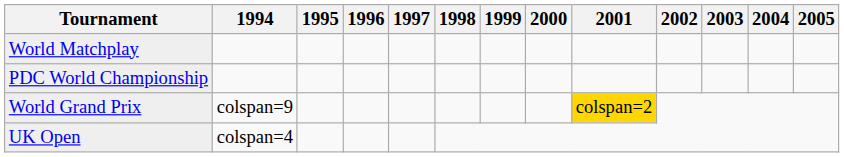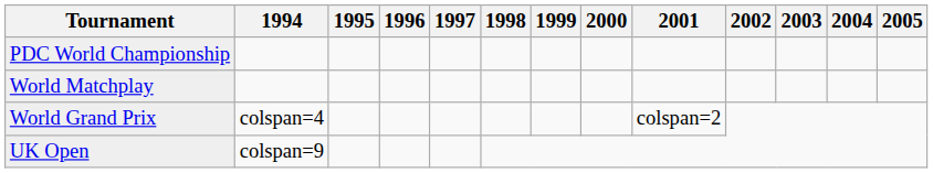rows swapped: PDC World Championship <-> World Matchplay
World Grand Prix | 1994: colspan=9 -> colspan=4
World Grand Prix | 2001: gold background -> no background
UK Open | 1994: colspan=4 -> colspan=9
